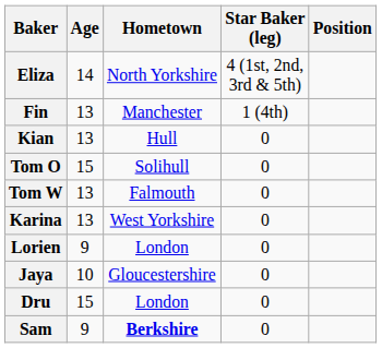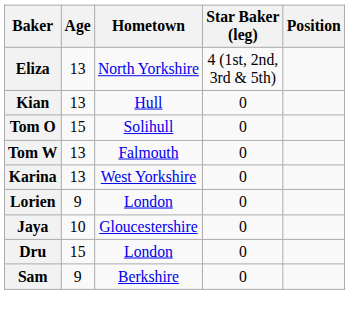Eliza | Age: 14 -> 13
- row: Fin | 13 | Manchester | 1 (4th)
Sam | Hometown: bold -> normal
